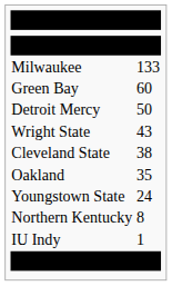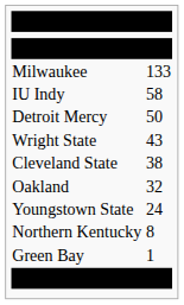row 4 | column 1: Green Bay -> IU Indy
row 4 | column 2: 60 -> 58
row 8 | column 2: 35 -> 32
row 11 | column 1: IU Indy -> Green Bay
